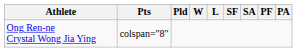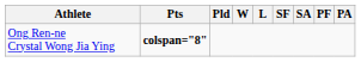Ong Ren-ne Crystal Wong Jia Ying | Pts: normal -> bold
